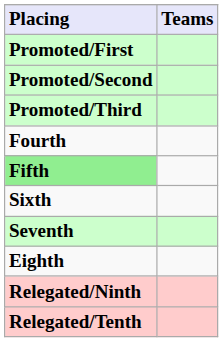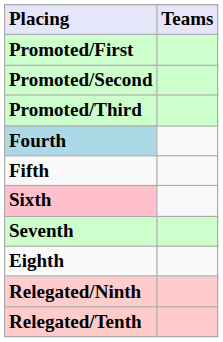Fourth | Placing: no background -> lightblue background
Fifth | Placing: lightgreen background -> no background
Sixth | Placing: no background -> pink background
